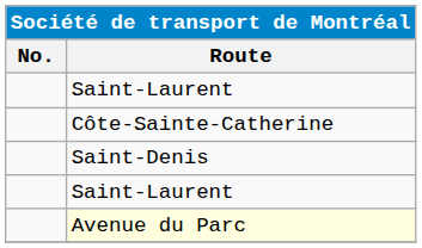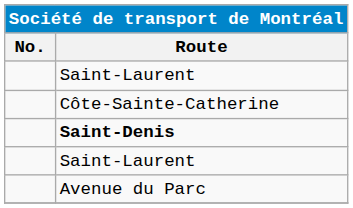Saint-Denis | Route: normal -> bold
Avenue du Parc | Route: lightyellow background -> no background
